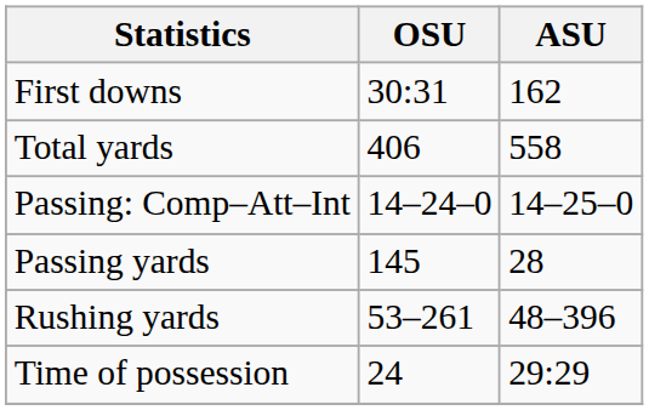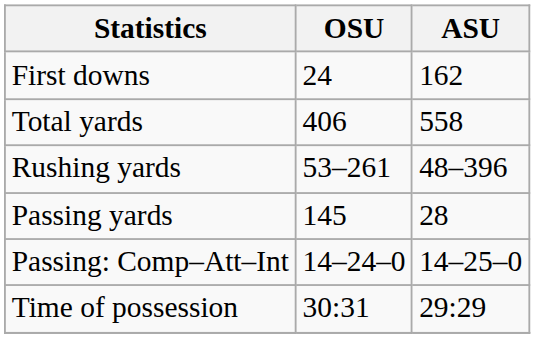First downs | OSU: 30:31 -> 24
rows swapped: Rushing yards <-> Passing: Comp–Att–Int
Time of possession | OSU: 24 -> 30:31
